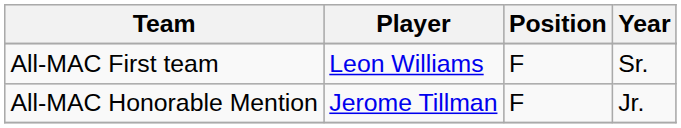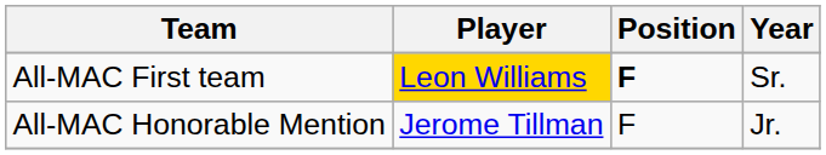row 2 | Player: no background -> gold background
row 2 | Position: normal -> bold
